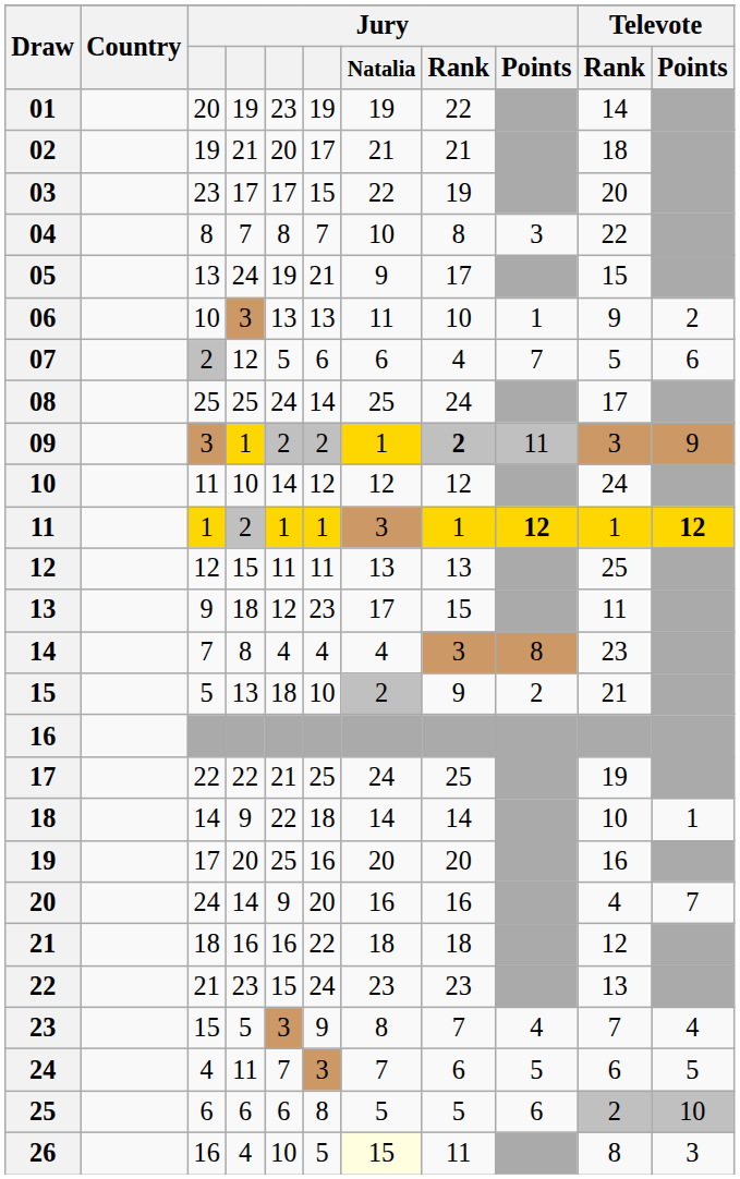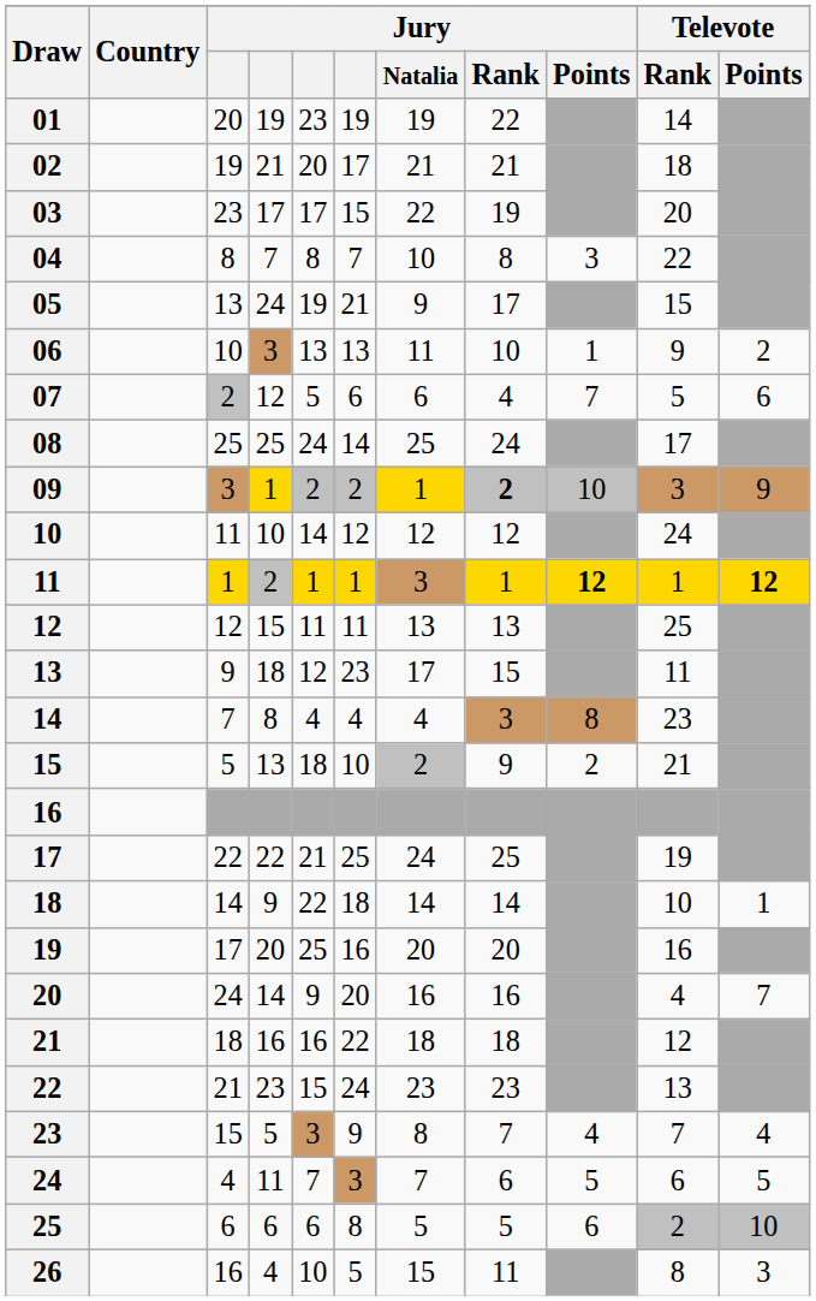09 | Jury / Points: 11 -> 10
26 | Jury / Natalia: lightyellow background -> no background
